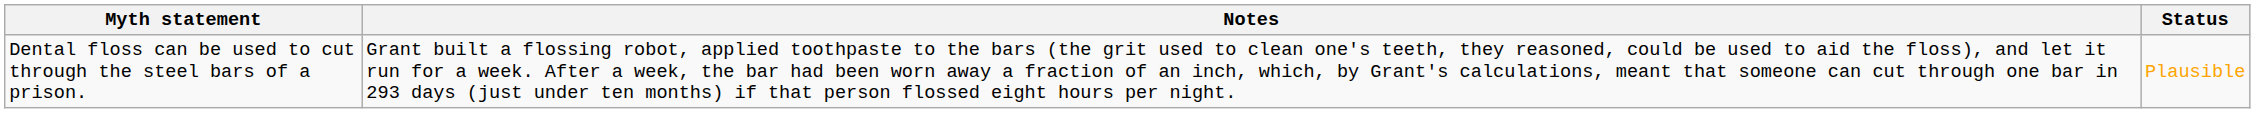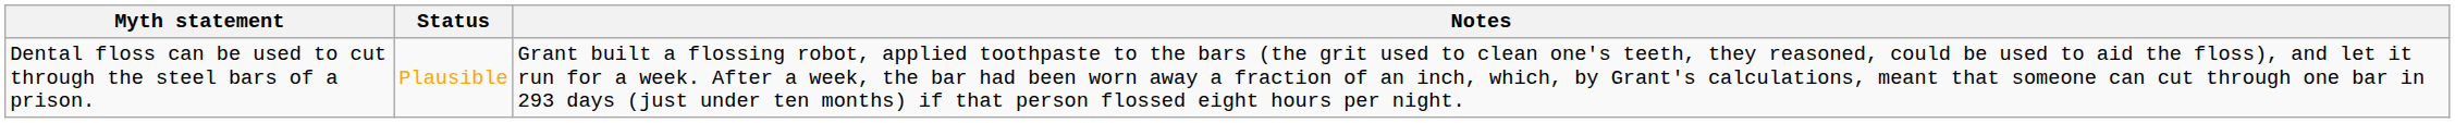columns swapped: Status <-> Notes
